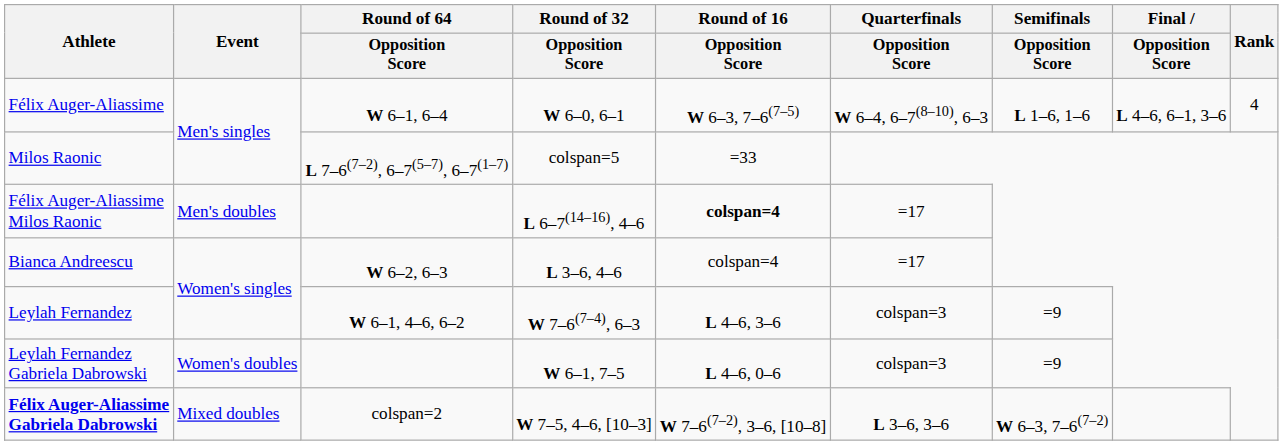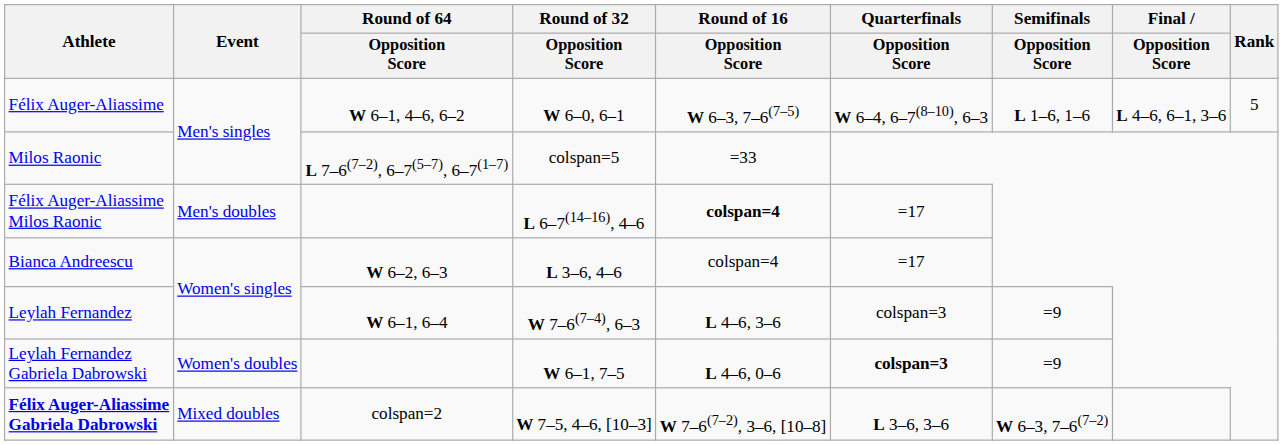Félix Auger-Aliassime | Round of 64 / Opposition Score: W 6–1, 6–4 -> W 6–1, 4–6, 6–2
Félix Auger-Aliassime | Rank: 4 -> 5
Leylah Fernandez | Round of 64 / Opposition Score: W 6–1, 4–6, 6–2 -> W 6–1, 6–4
Leylah Fernandez Gabriela Dabrowski | Quarterfinals / Opposition Score: normal -> bold
